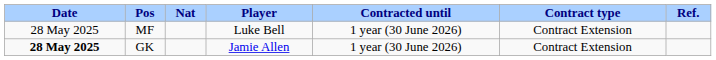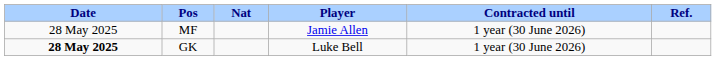- column: Contract type | Contract Extension | Contract Extension
MF | Player: Luke Bell -> Jamie Allen
GK | Player: Jamie Allen -> Luke Bell
